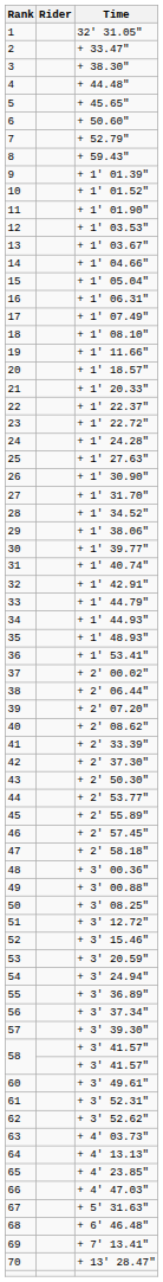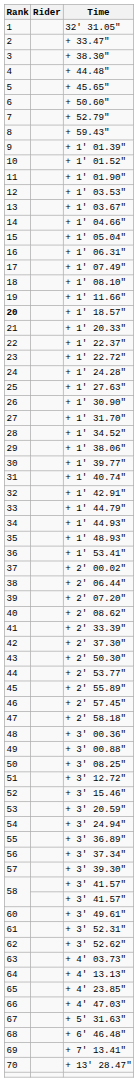20 | Rank: normal -> bold
